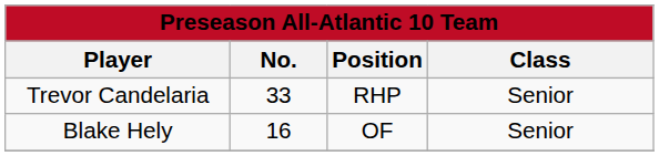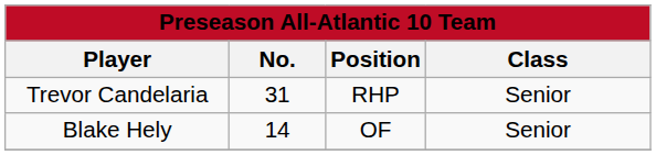Trevor Candelaria | No.: 33 -> 31
Blake Hely | No.: 16 -> 14
